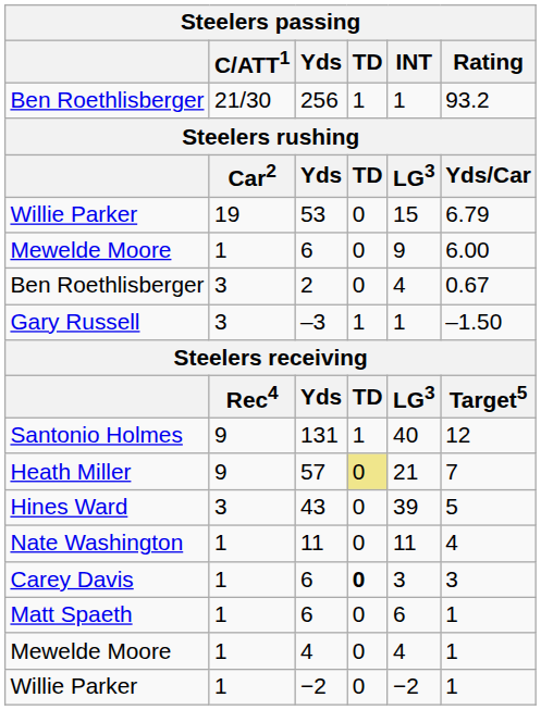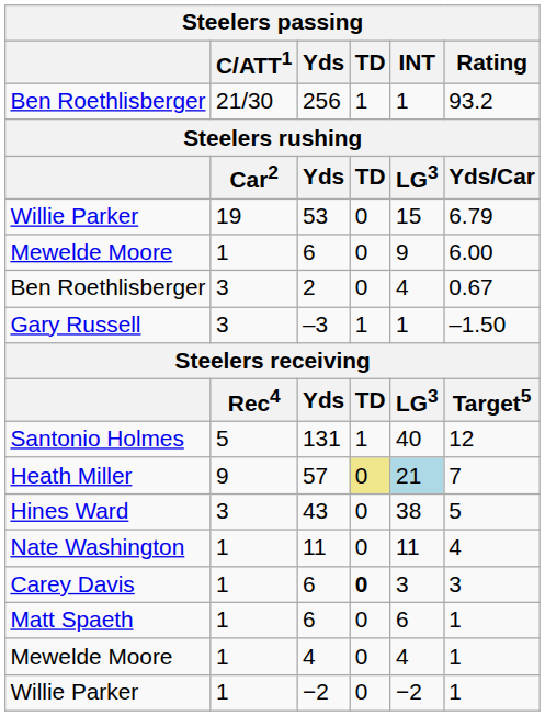131 | C/ATT1: 9 -> 5
57 | INT: no background -> lightblue background
43 | INT: 39 -> 38
